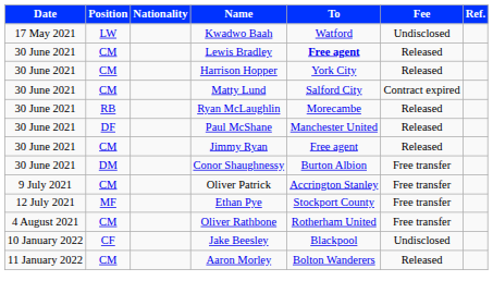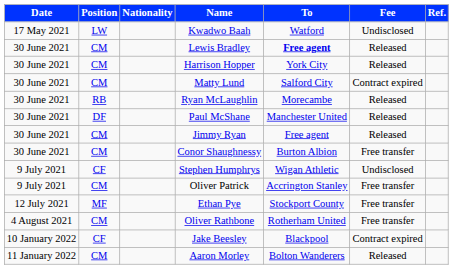Conor Shaughnessy | Position: DM -> CM
+ row: 9 July 2021 | CF | Stephen Humphrys | Wigan Athletic | Undisclosed
Jake Beesley | Fee: Undisclosed -> Contract expired
